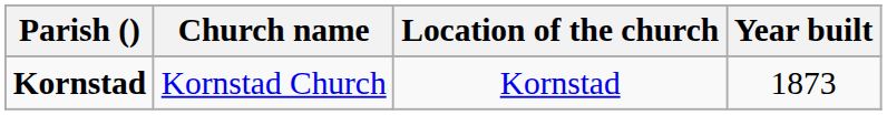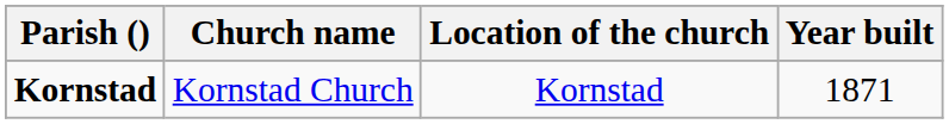row 2 | Year built: 1873 -> 1871
